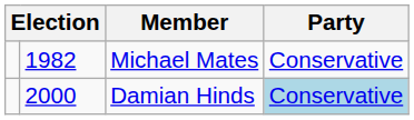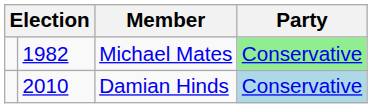Michael Mates | Party: no background -> lightgreen background
Damian Hinds | column 2: 2000 -> 2010
